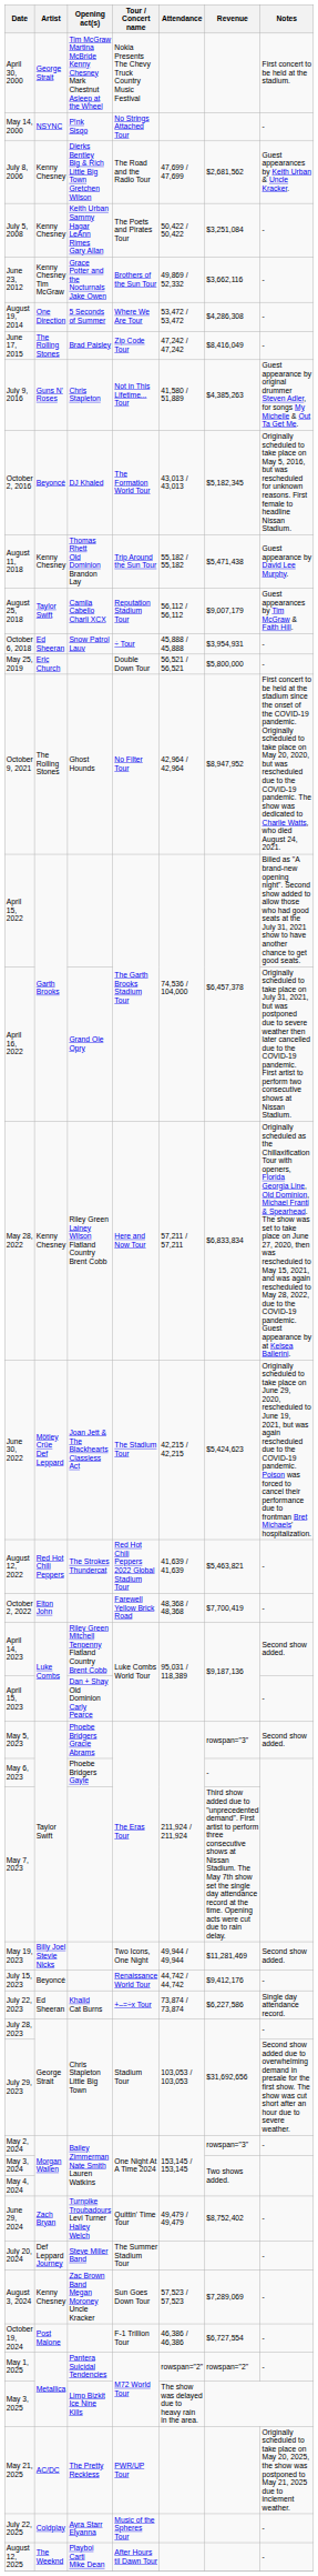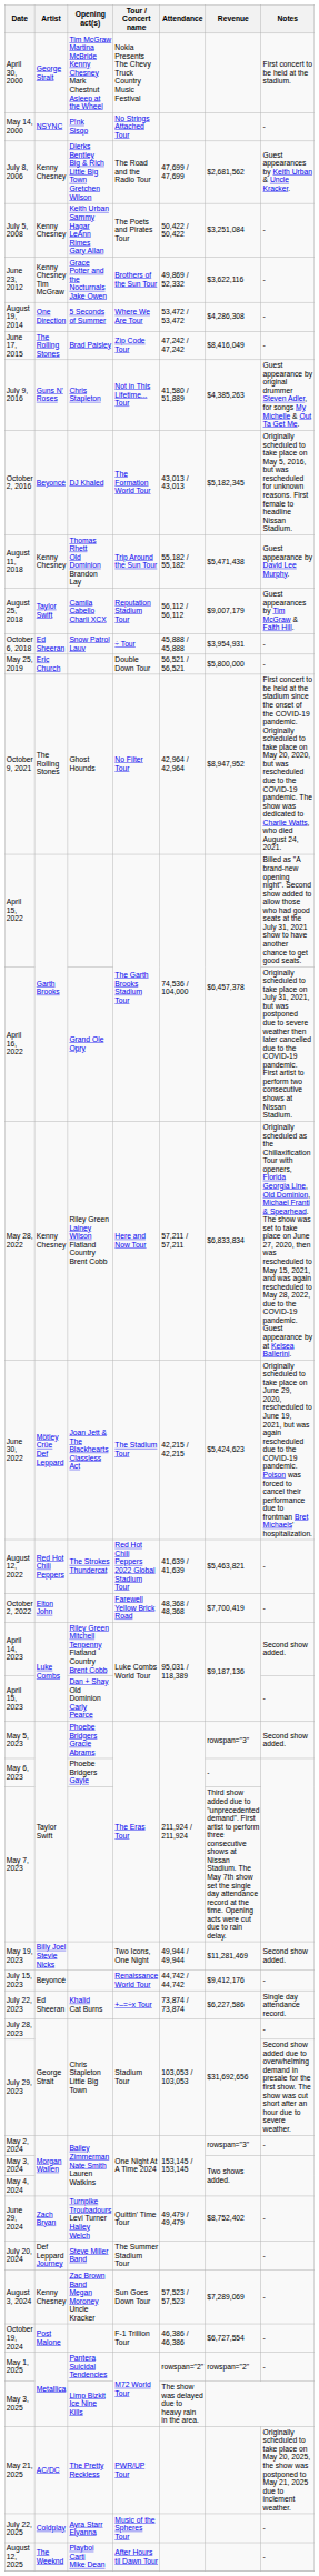June 23, 2012 | Revenue: $3,662,116 -> $3,622,116
